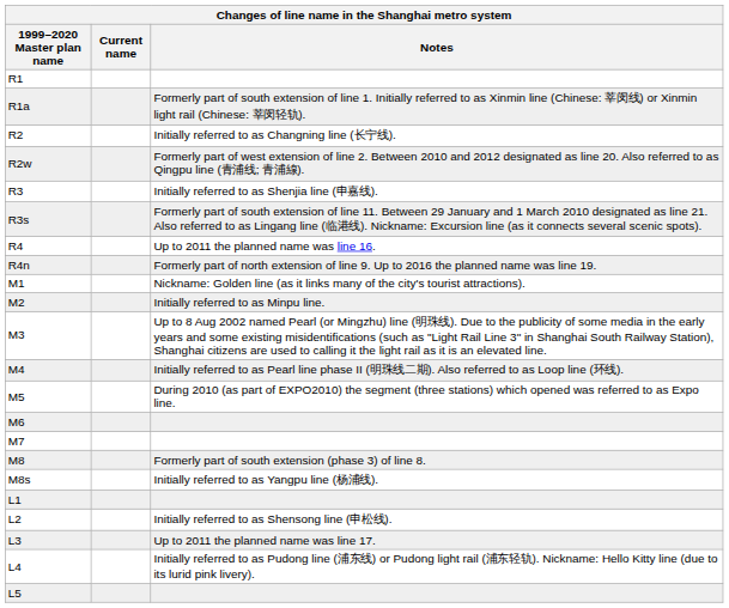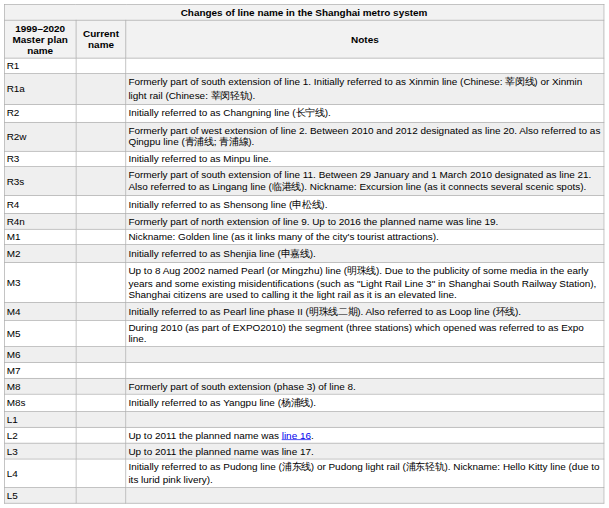R3 | Notes: Initially referred to as Shenjia line (申嘉线). -> Initially referred to as Minpu line.
R4 | Notes: Up to 2011 the planned name was line 16. -> Initially referred to as Shensong line (申松线).
M2 | Notes: Initially referred to as Minpu line. -> Initially referred to as Shenjia line (申嘉线).
L2 | Notes: Initially referred to as Shensong line (申松线). -> Up to 2011 the planned name was line 16.
